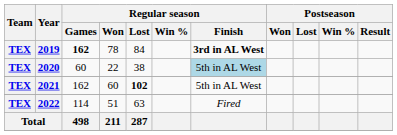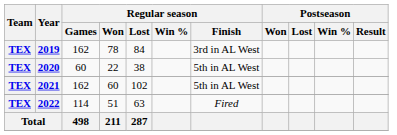2019 | Regular season / Games: bold -> normal
2019 | Regular season / Finish: bold -> normal
2020 | Regular season / Finish: lightblue background -> no background
2021 | Regular season / Lost: bold -> normal
